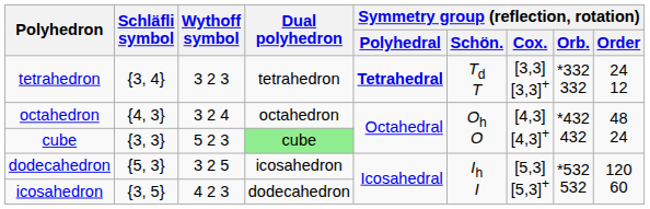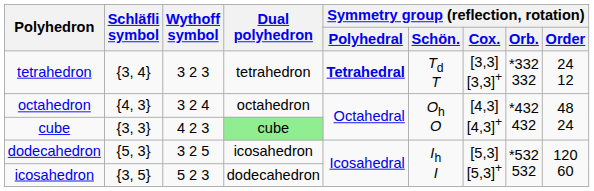row 5 | Wythoff symbol: 5 2 3 -> 4 2 3
row 7 | Wythoff symbol: 4 2 3 -> 5 2 3
